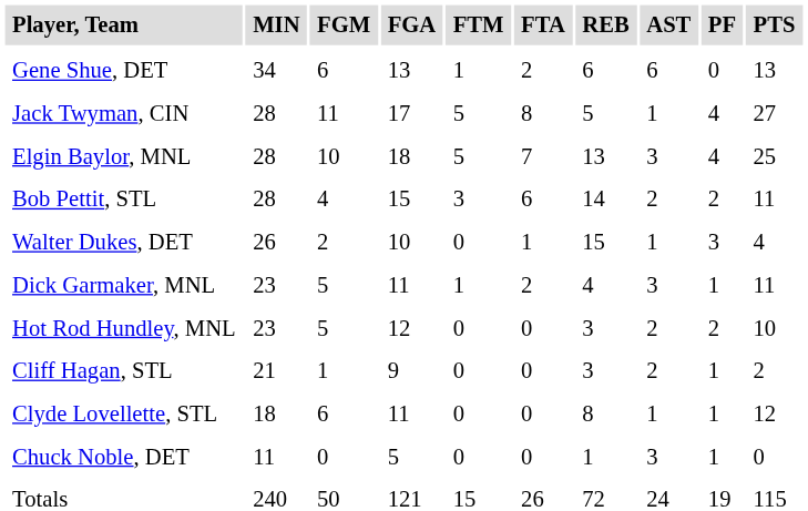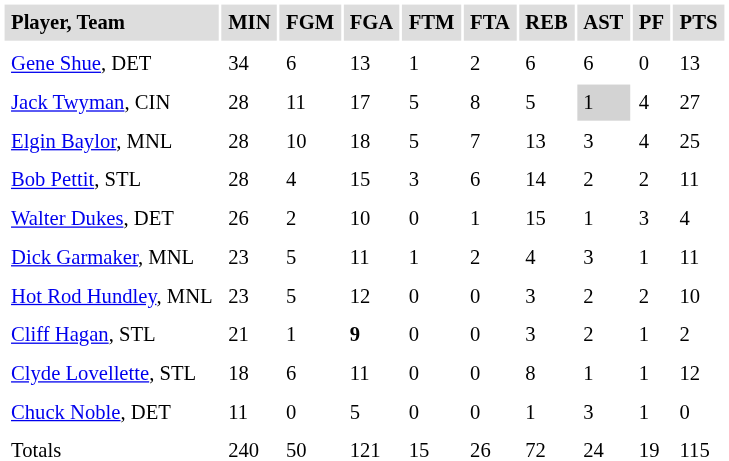Jack Twyman, CIN | AST: no background -> lightgrey background
Cliff Hagan, STL | FGA: normal -> bold
